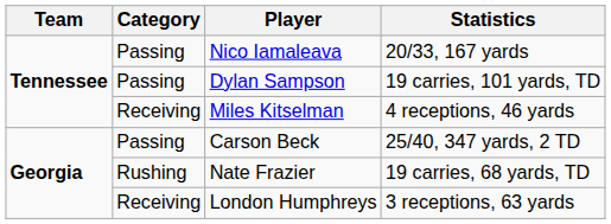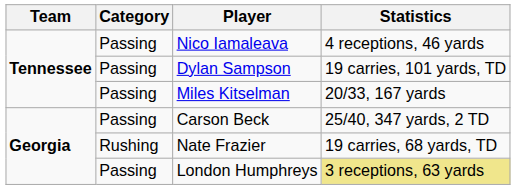Nico Iamaleava | Statistics: 20/33, 167 yards -> 4 receptions, 46 yards
Miles Kitselman | Category: Receiving -> Passing
Miles Kitselman | Statistics: 4 receptions, 46 yards -> 20/33, 167 yards
London Humphreys | Category: Receiving -> Passing
London Humphreys | Statistics: no background -> khaki background
